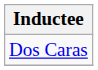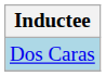row 2 | column 1: no background -> lightblue background
